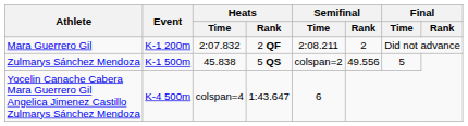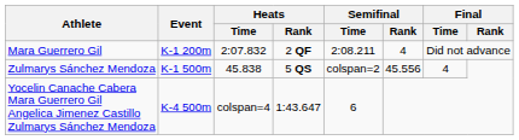Mara Guerrero Gil | Semifinal / Rank: 2 -> 4
Zulmarys Sánchez Mendoza | Semifinal / Rank: 49.556 -> 45.556
Zulmarys Sánchez Mendoza | Final / Time: 5 -> 4
